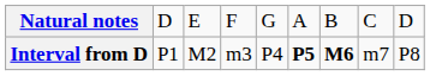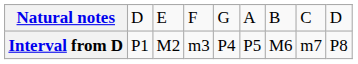Interval from D | column 6: bold -> normal
Interval from D | column 7: bold -> normal
